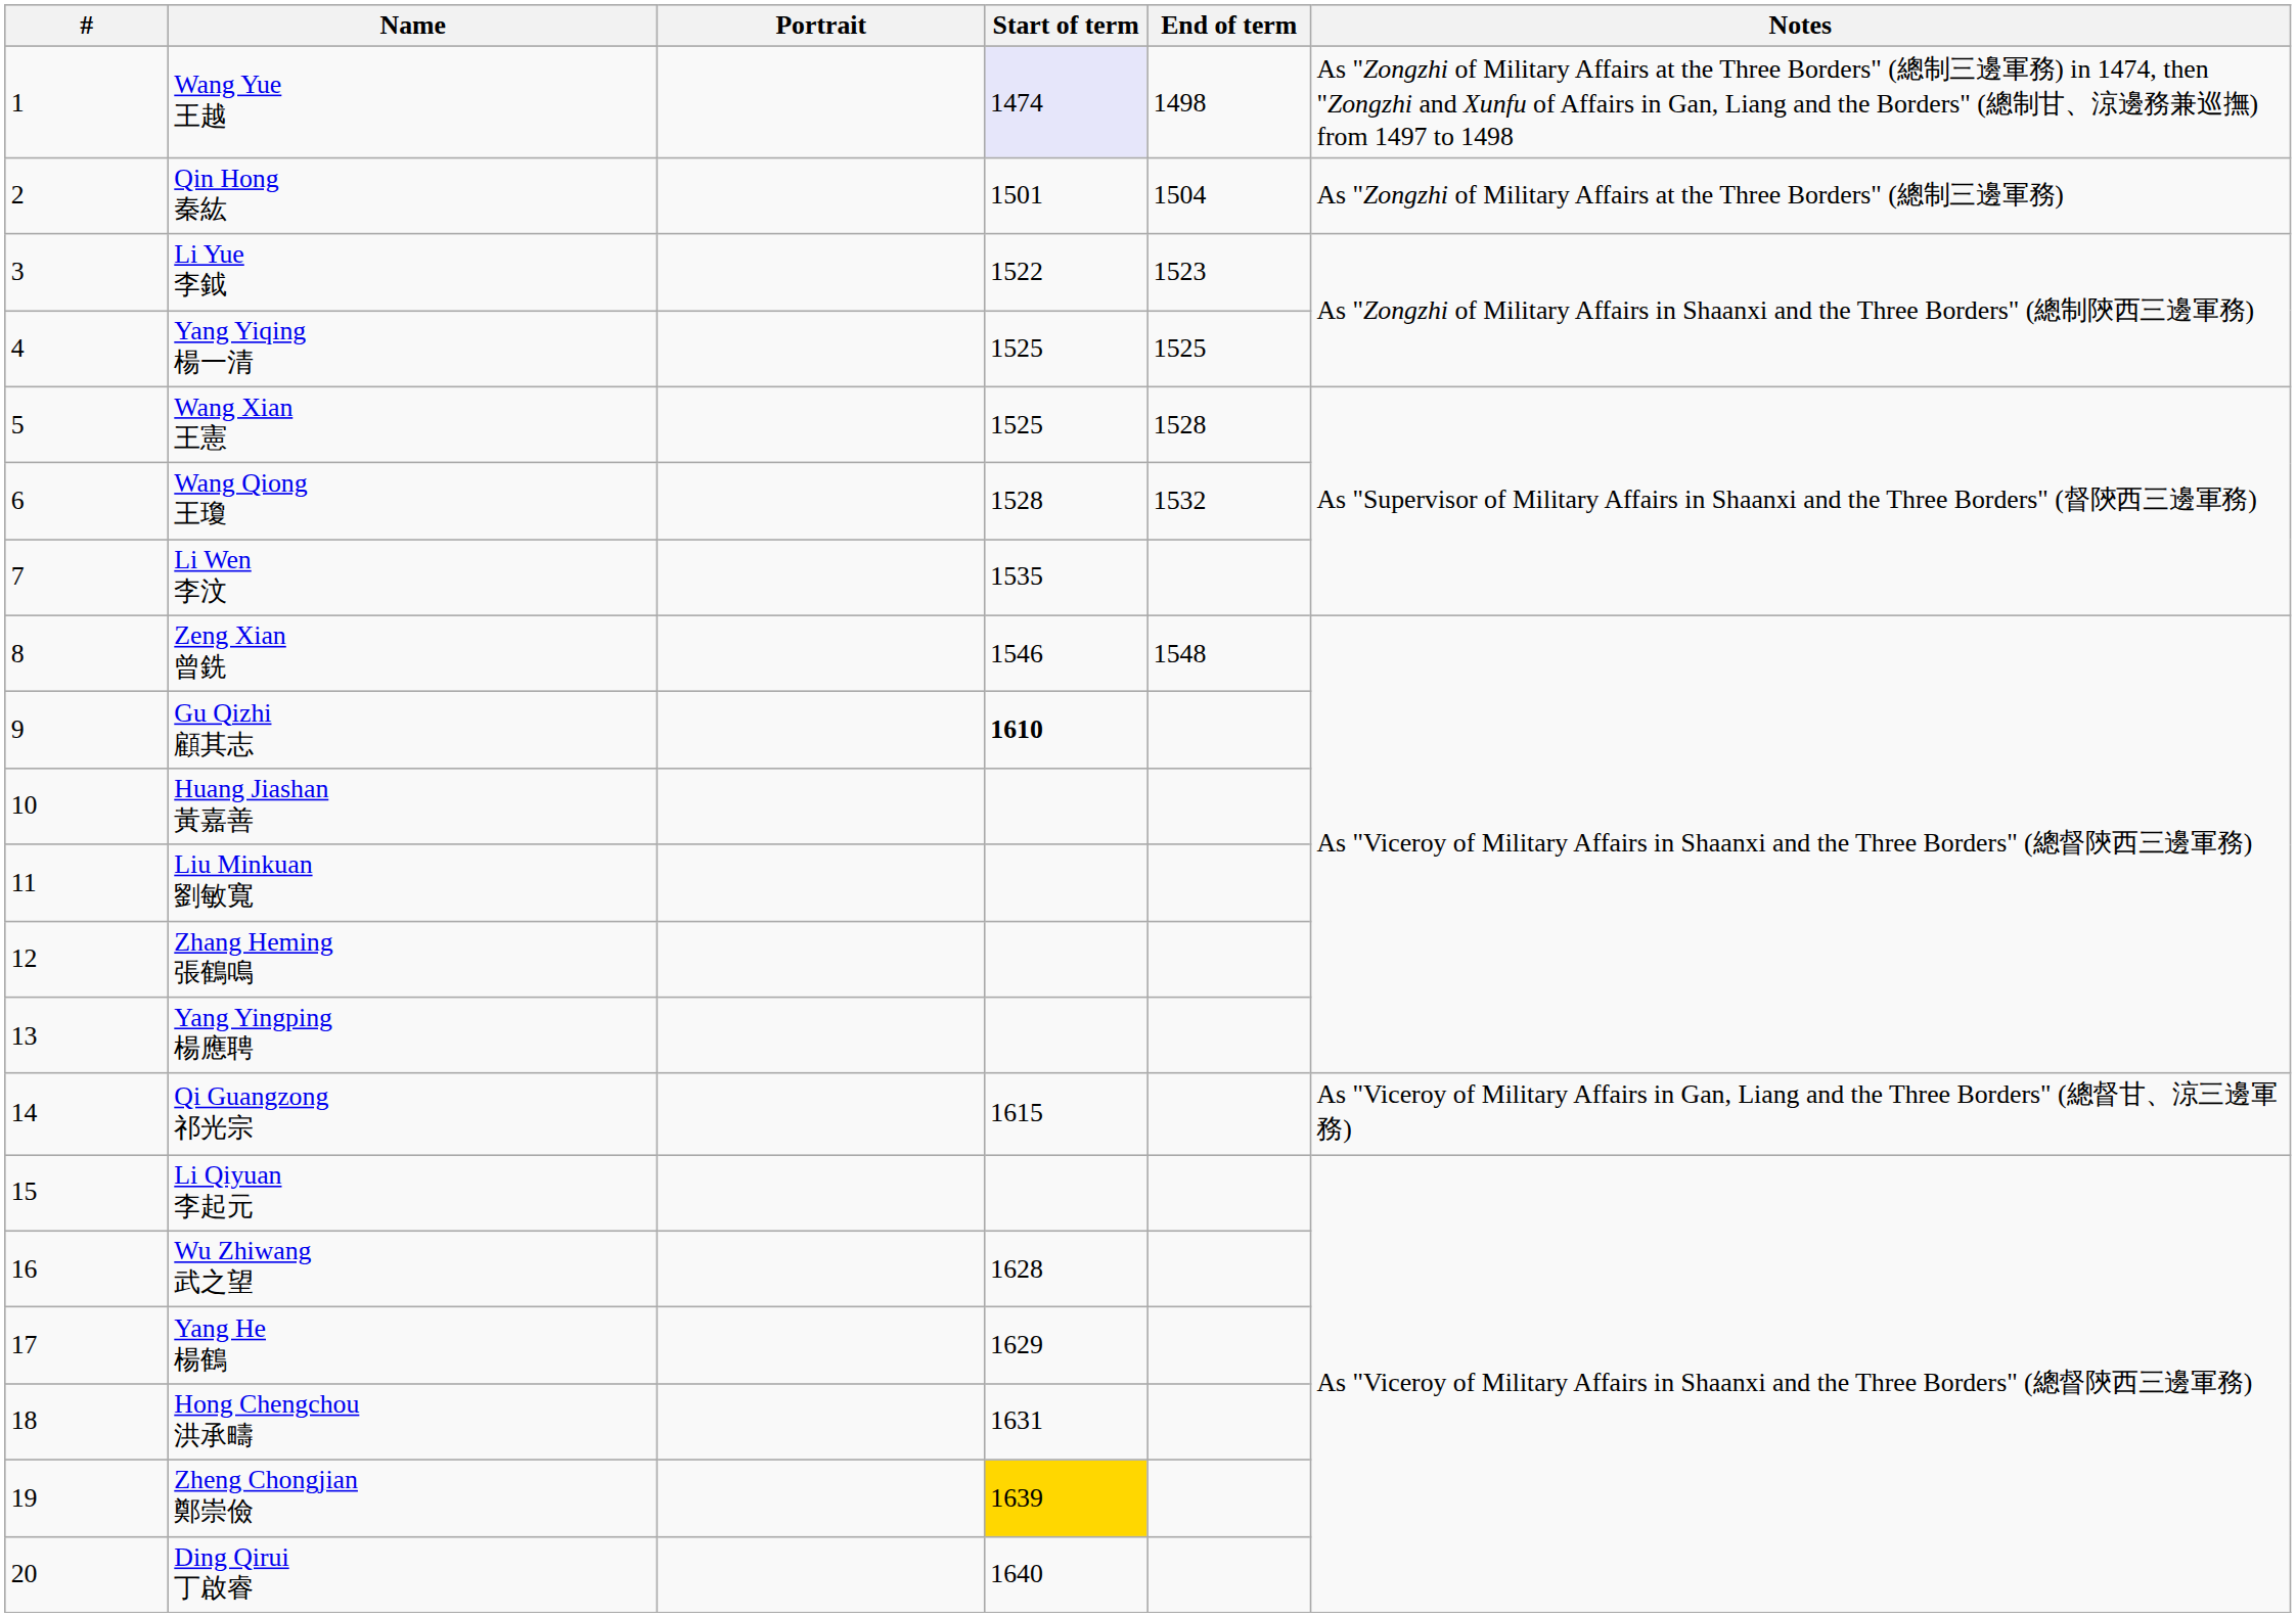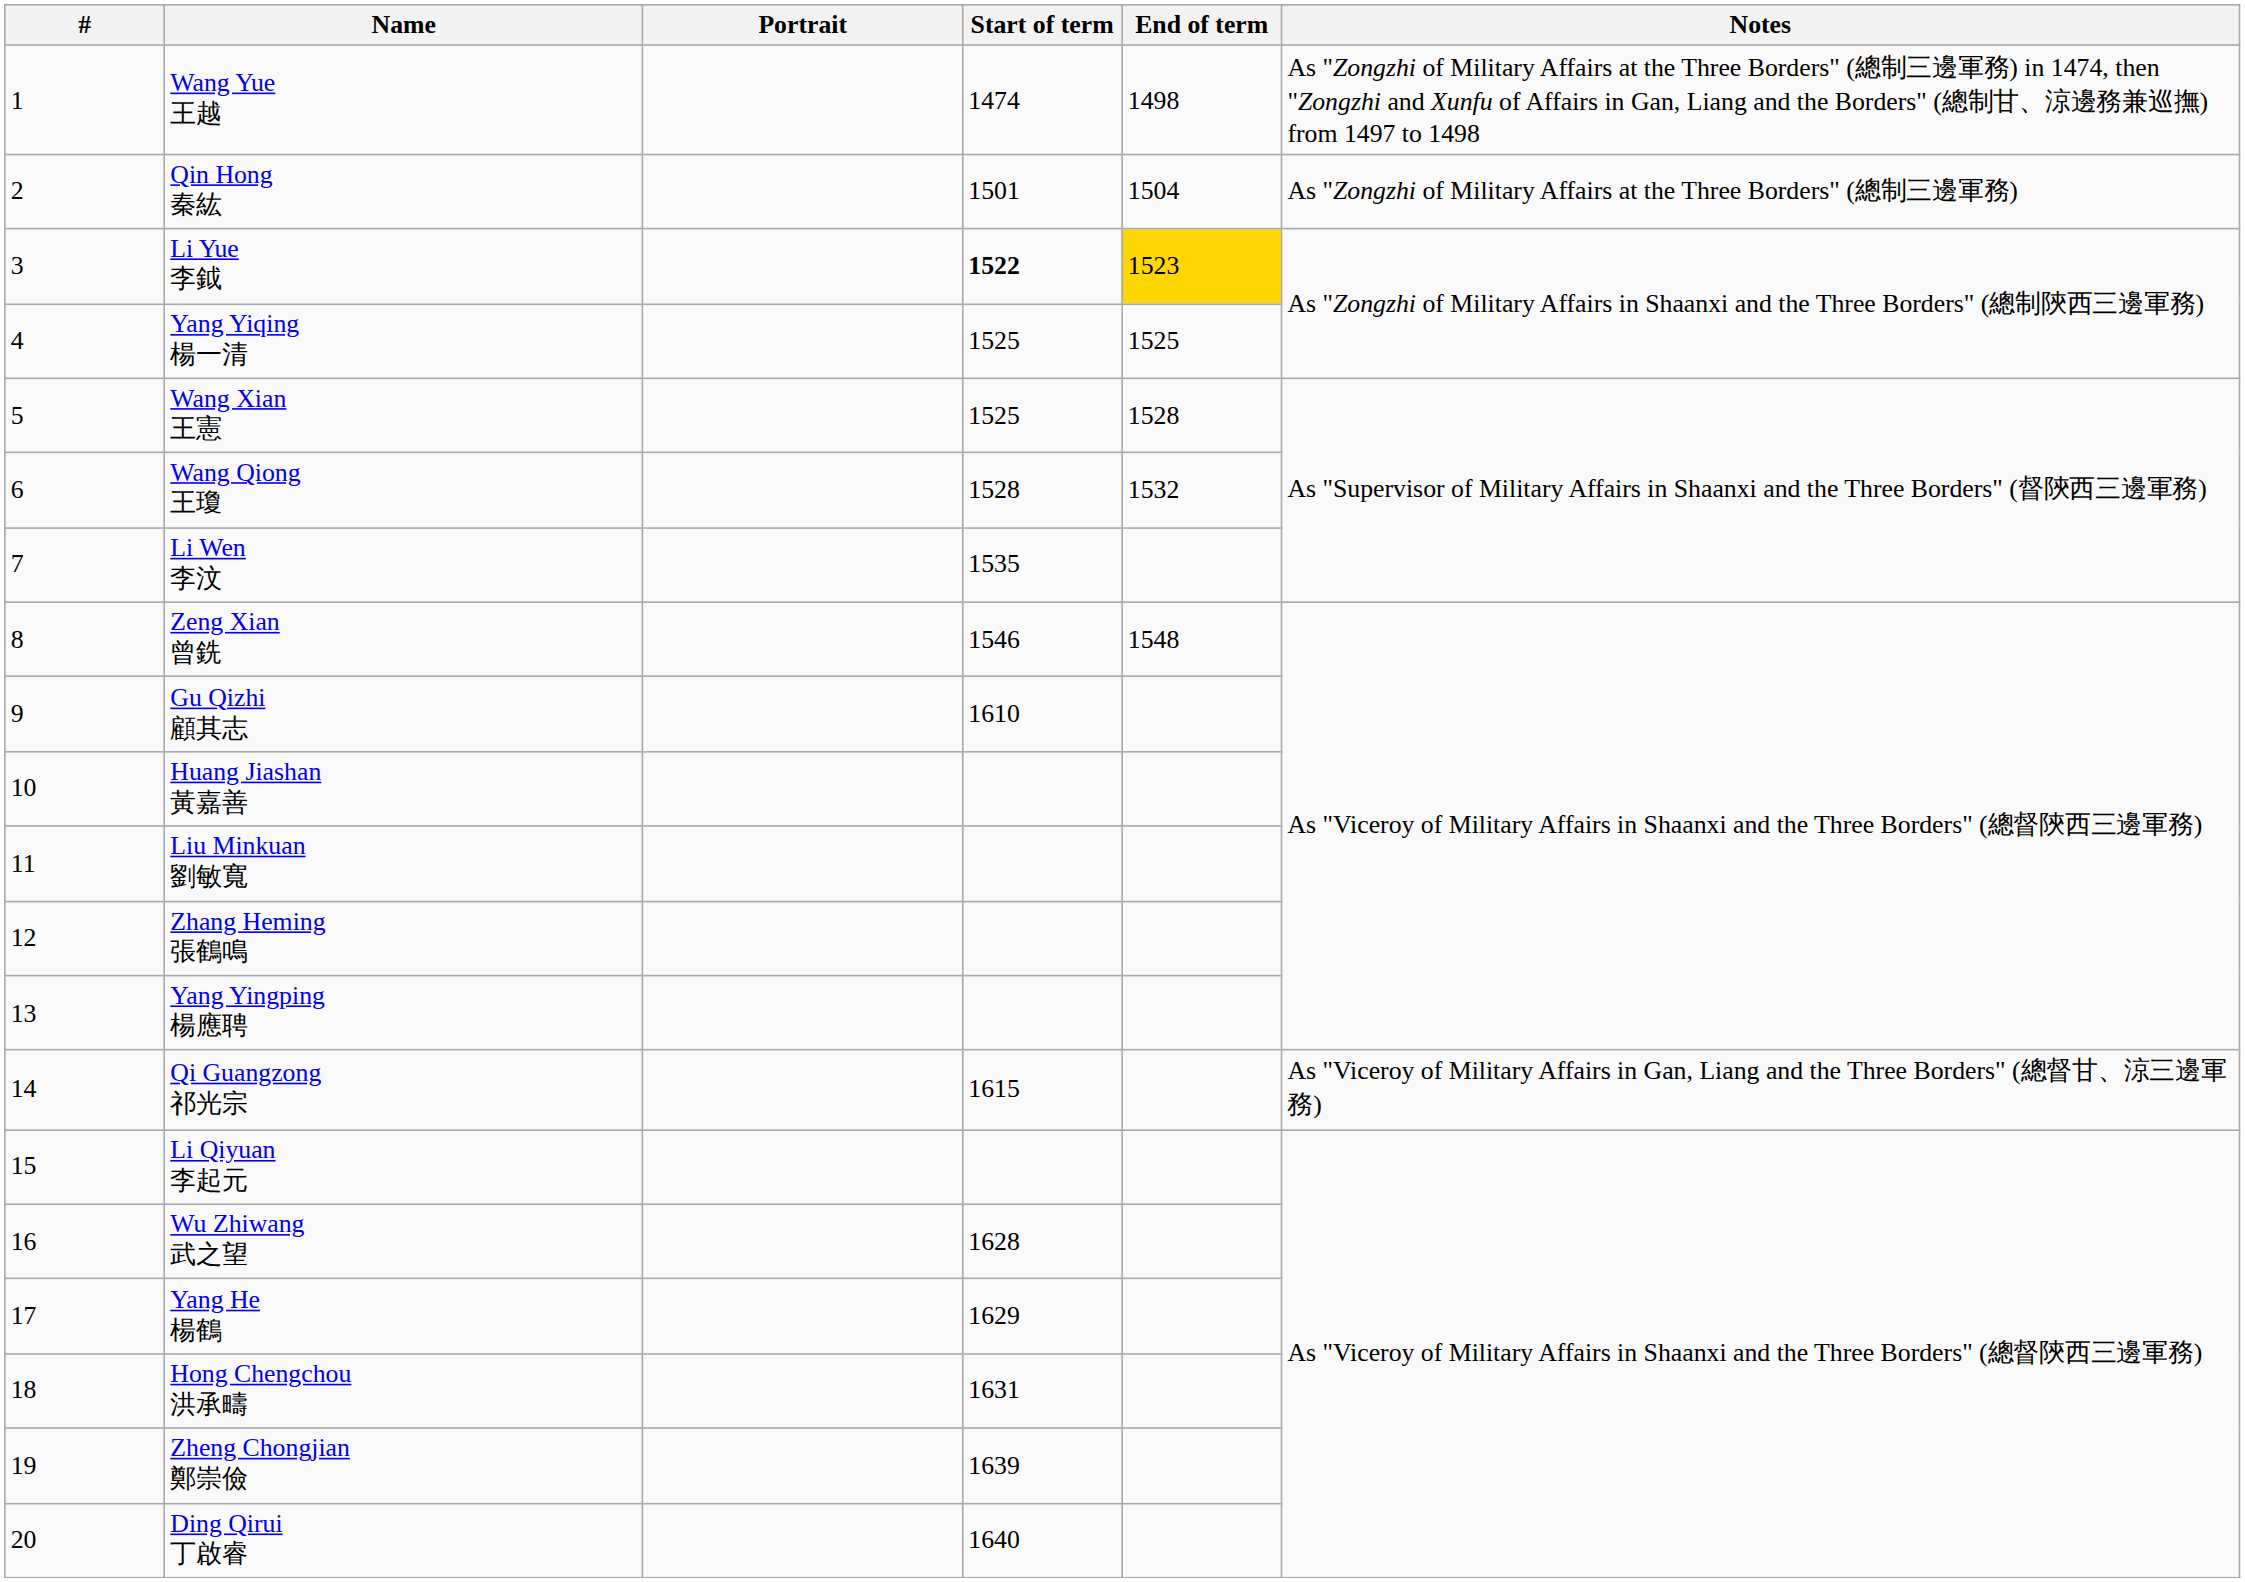Wang Yue 王越 | Start of term: lavender background -> no background
Li Yue 李鉞 | Start of term: normal -> bold
Li Yue 李鉞 | End of term: no background -> gold background
Gu Qizhi 顧其志 | Start of term: bold -> normal
Zheng Chongjian 鄭崇儉 | Start of term: gold background -> no background
